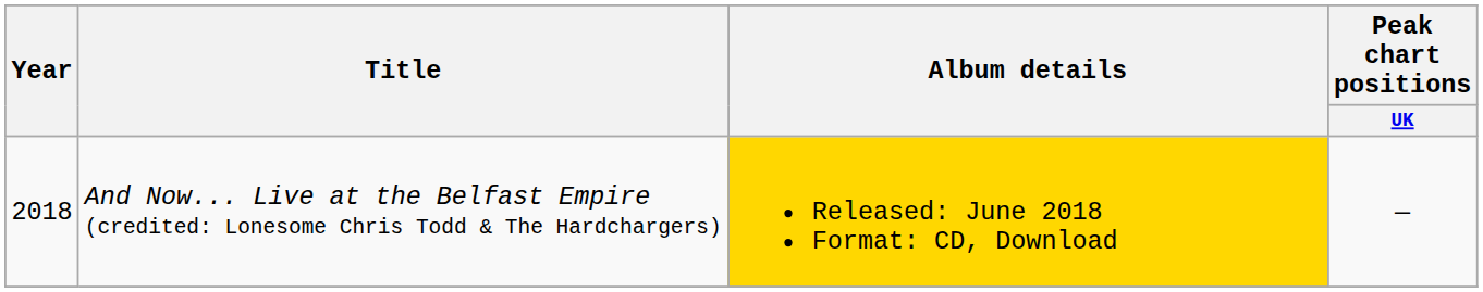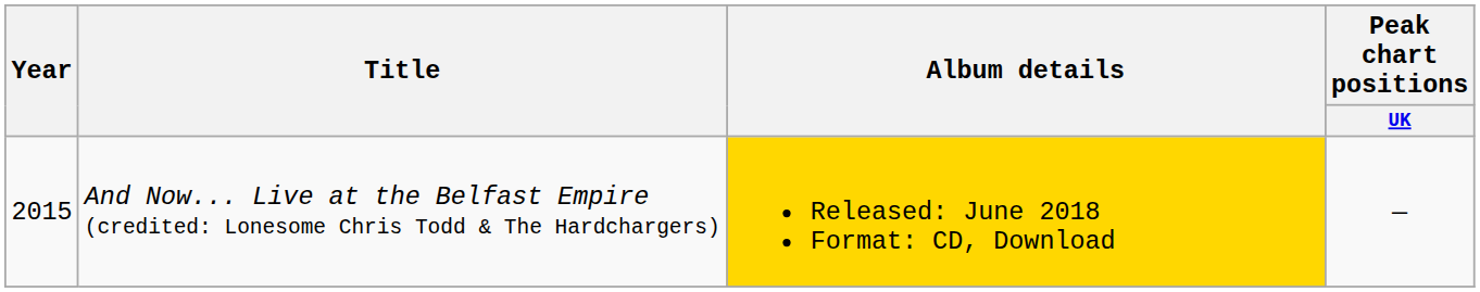row 3 | Year: 2018 -> 2015
